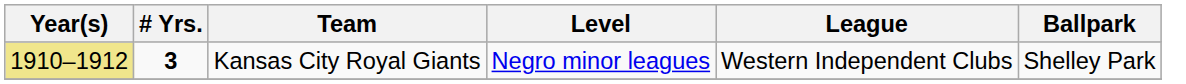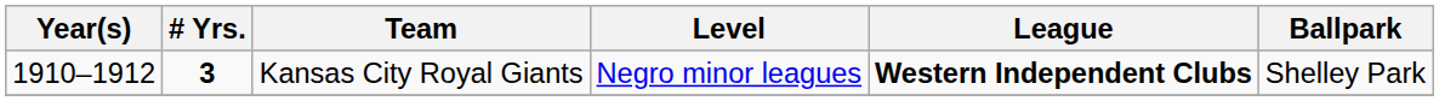Kansas City Royal Giants | Year(s): khaki background -> no background
Kansas City Royal Giants | League: normal -> bold
